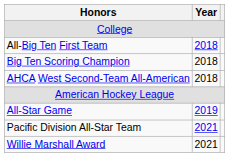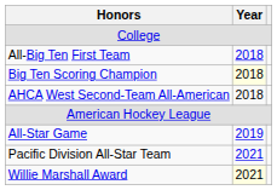Big Ten Scoring Champion | Year: no background -> lightyellow background
Willie Marshall Award | Year: no background -> lightyellow background
